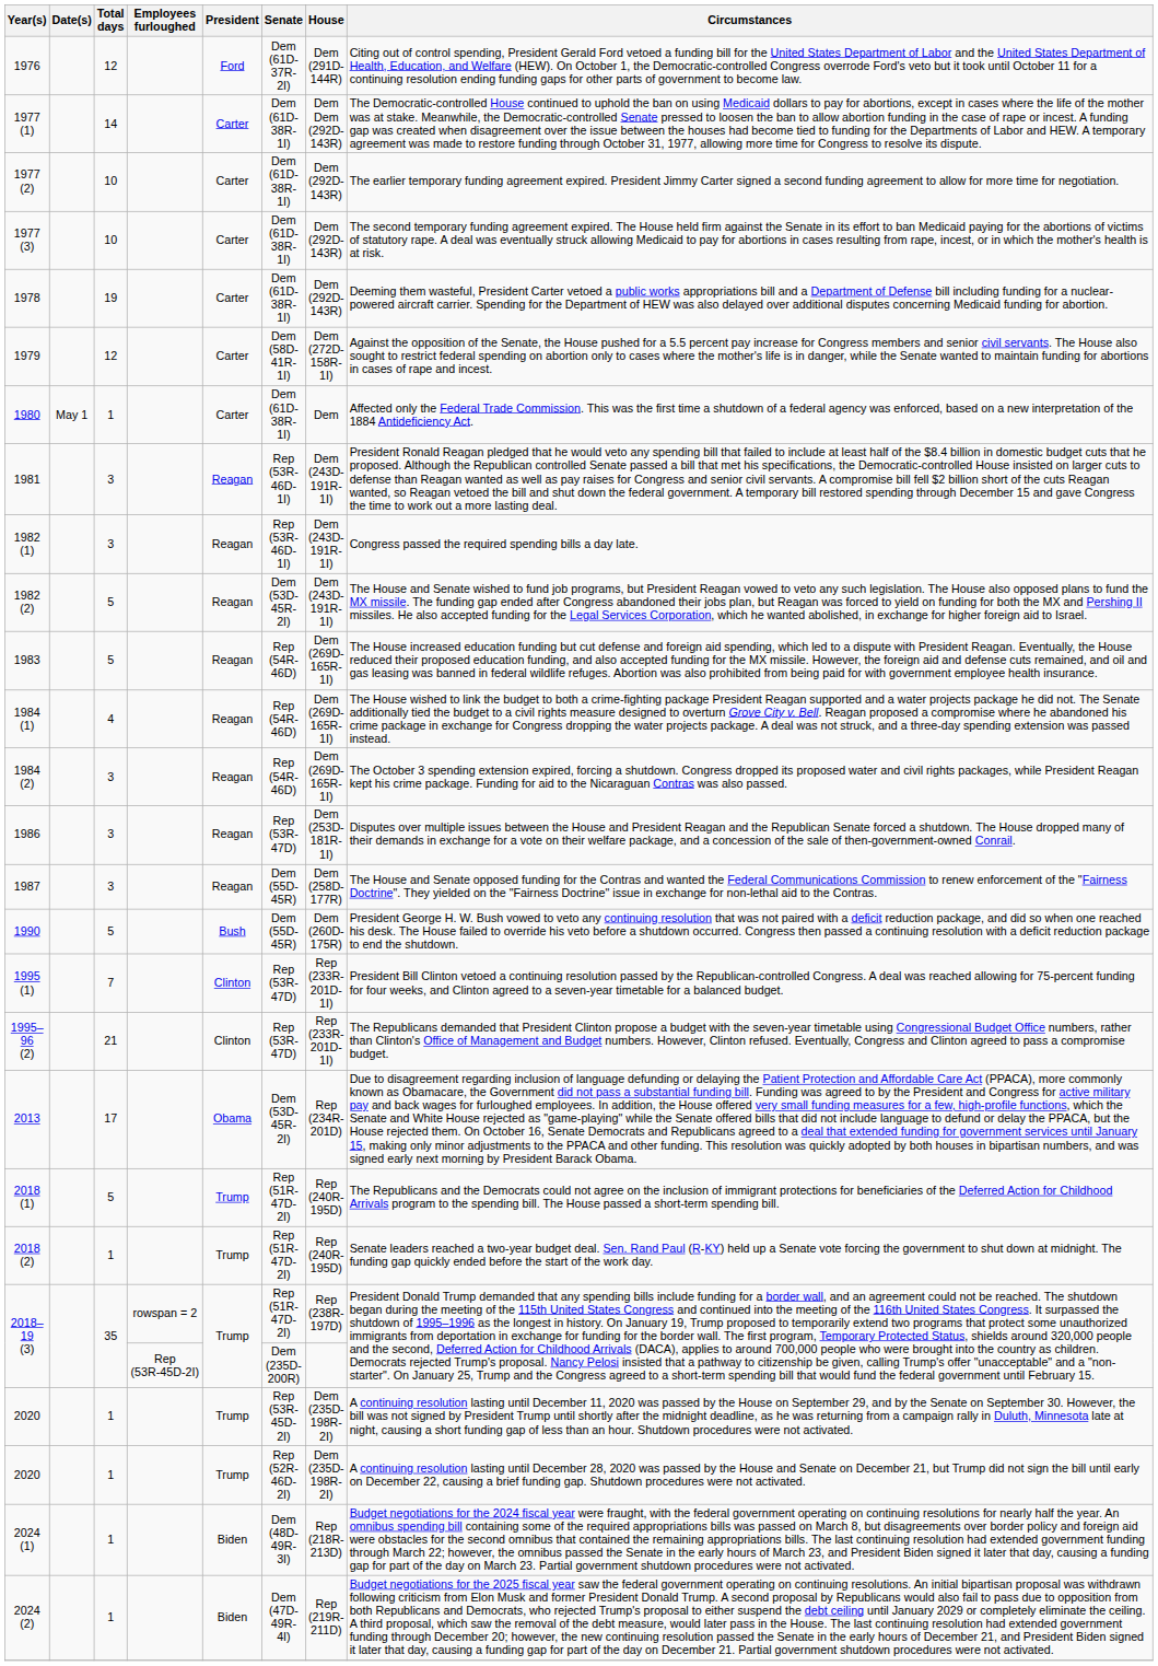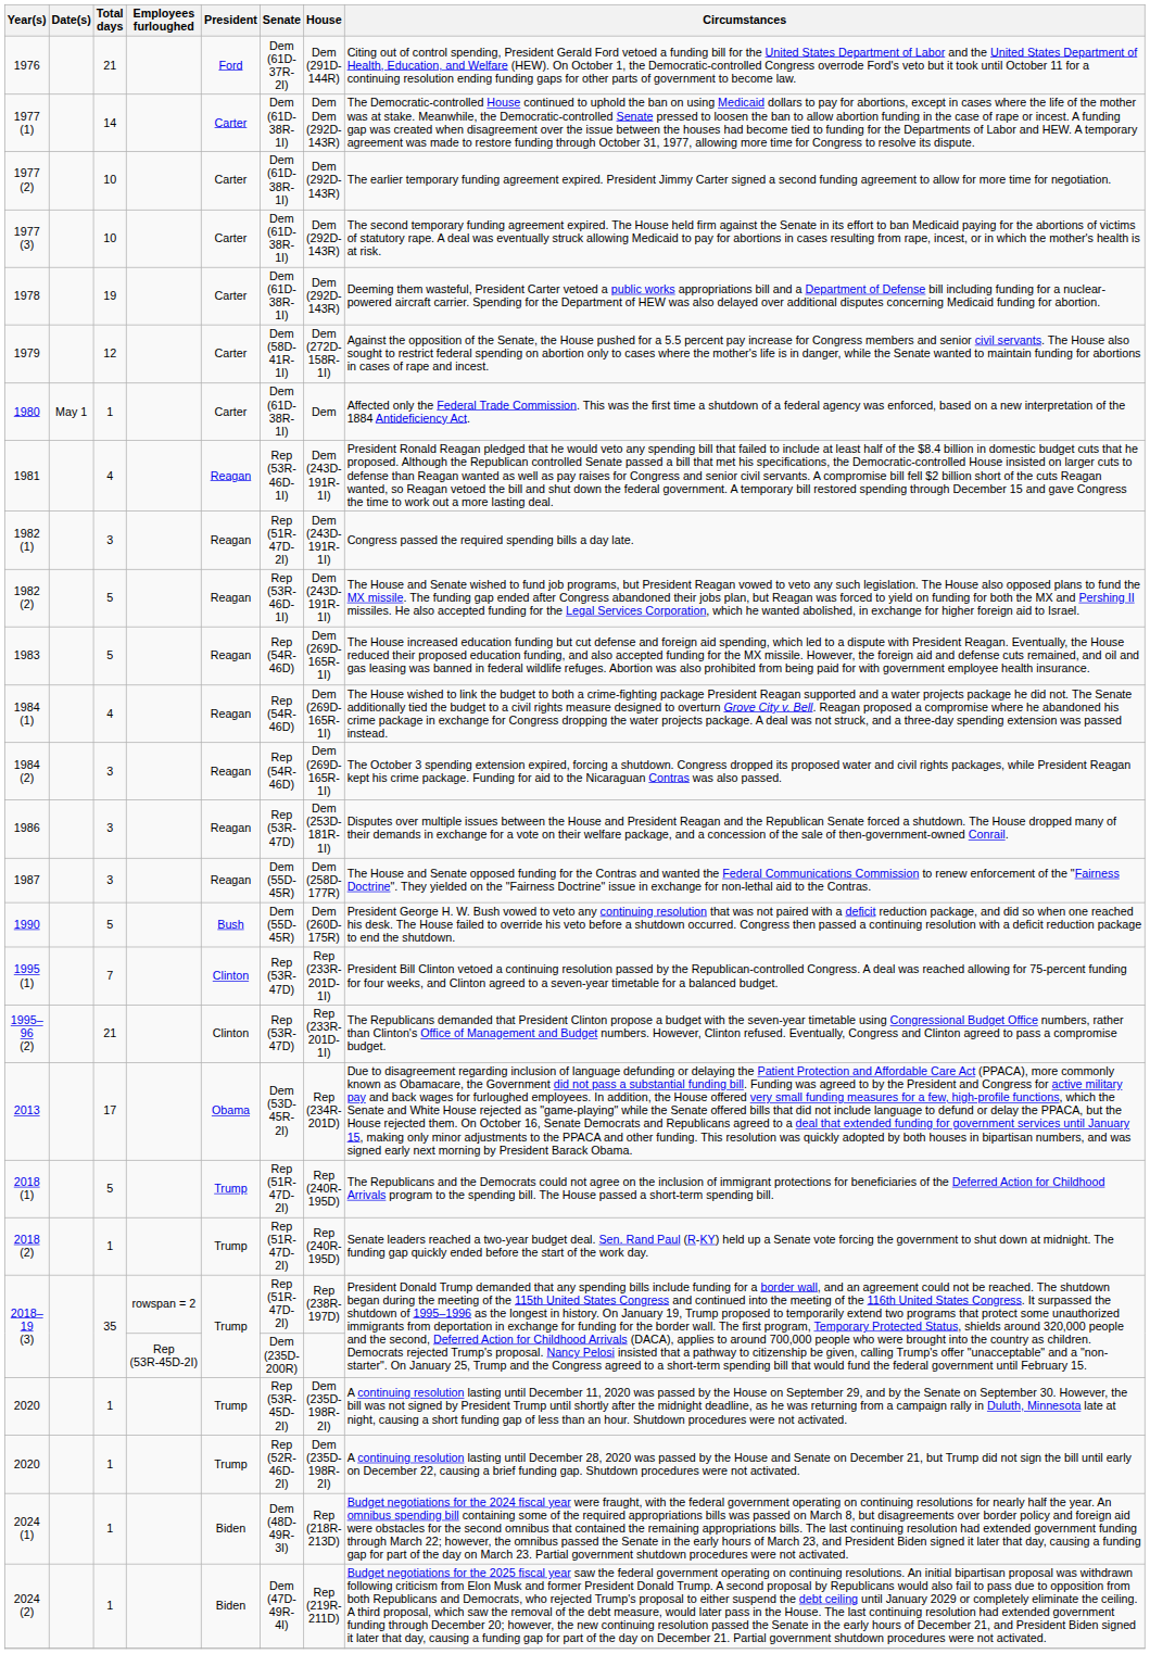1976 | Total days: 12 -> 21
1981 | Total days: 3 -> 4
1982 (1) | Senate: Rep (53R-46D-1I) -> Rep (51R-47D-2I)
1982 (2) | Senate: Dem (53D-45R-2I) -> Rep (53R-46D-1I)
